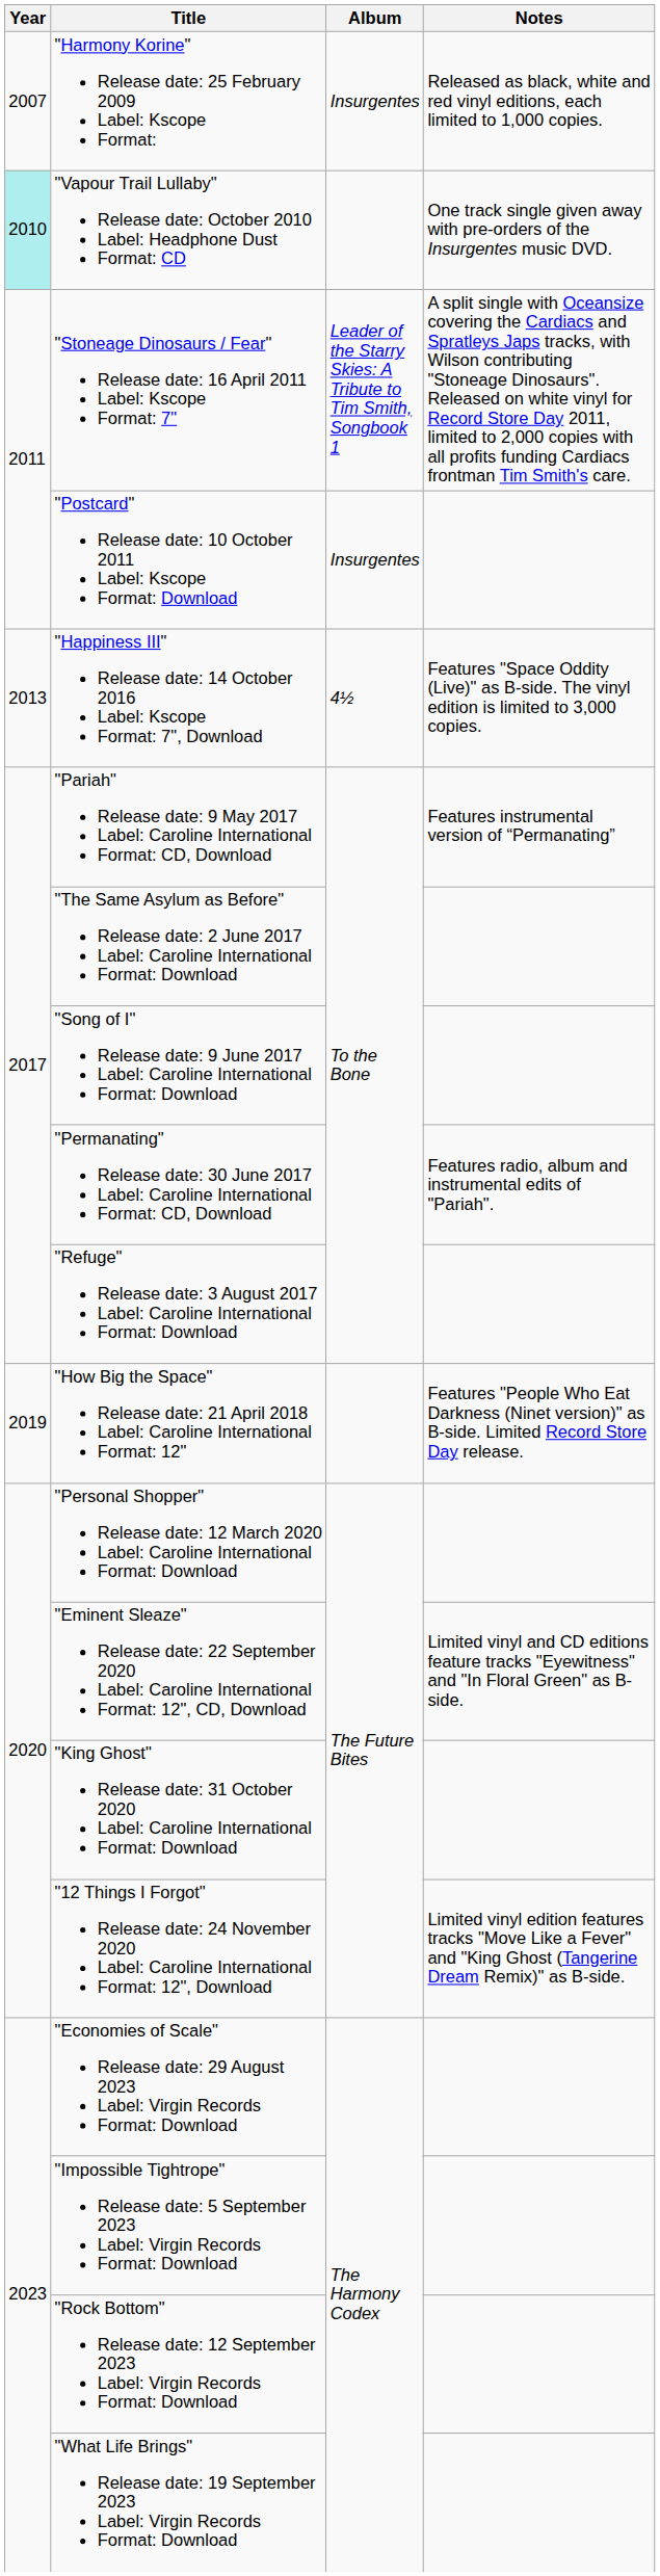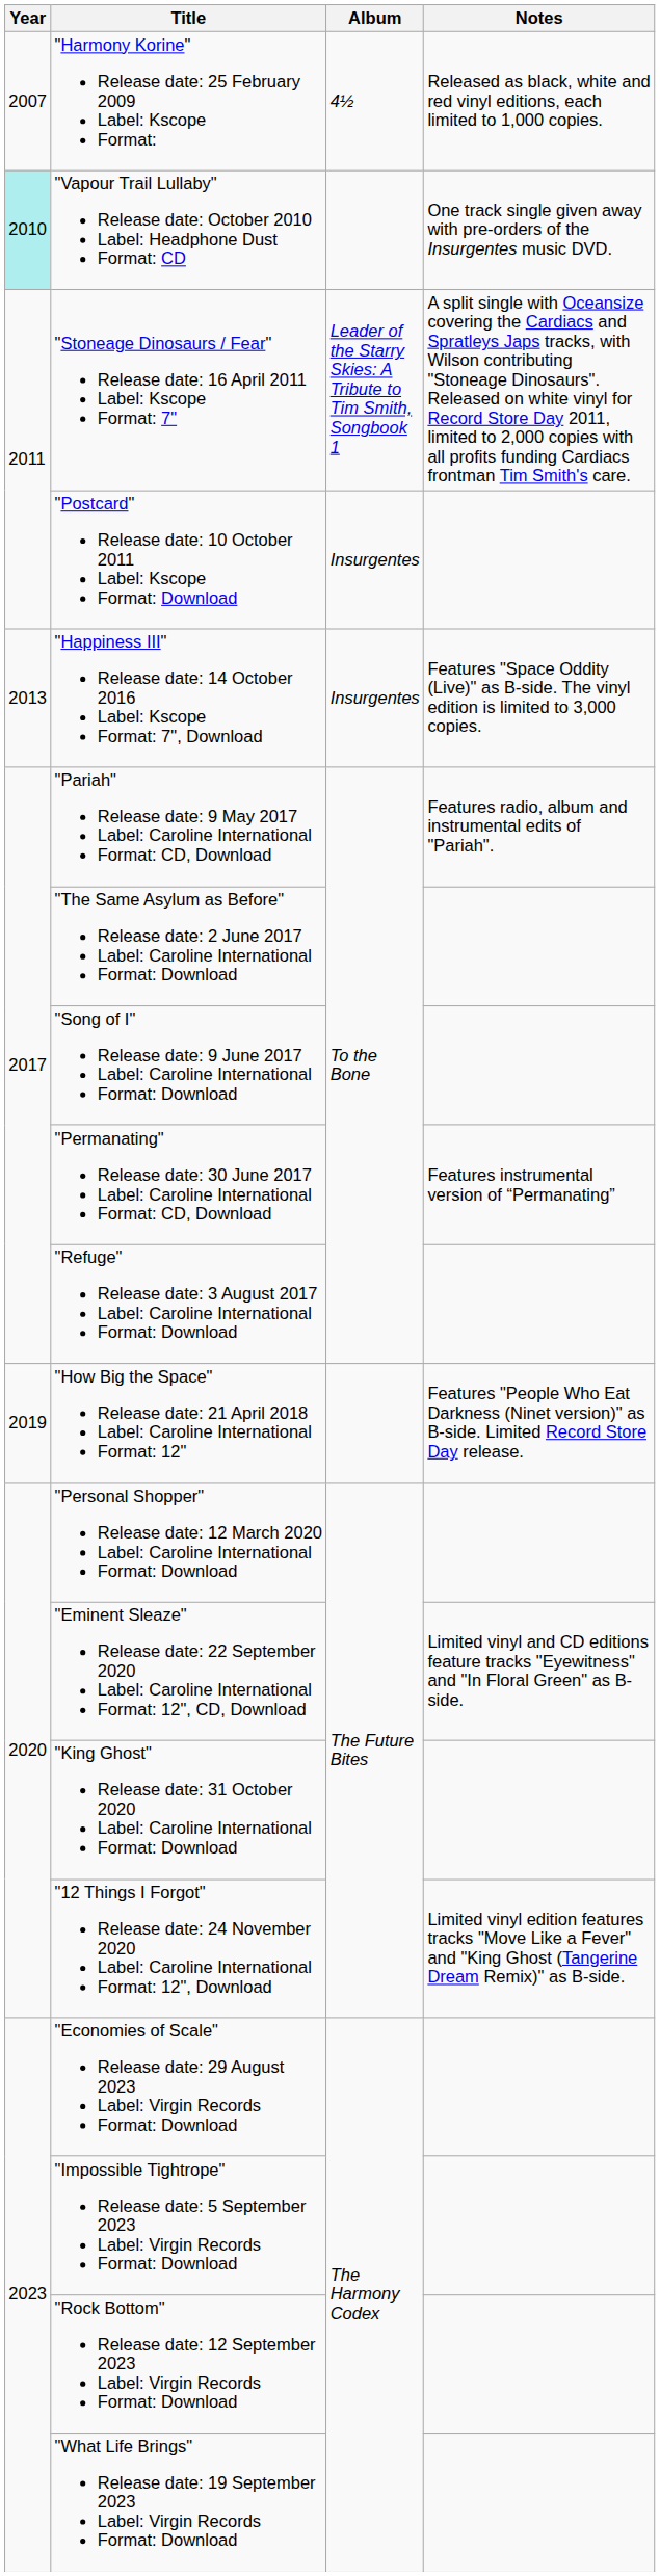row 2 | Album: Insurgentes -> 4½
row 6 | Album: 4½ -> Insurgentes
row 7 | Notes: Features instrumental version of “Permanating” -> Features radio, album and instrumental edits of "Pariah".
row 10 | Notes: Features radio, album and instrumental edits of "Pariah". -> Features instrumental version of “Permanating”
